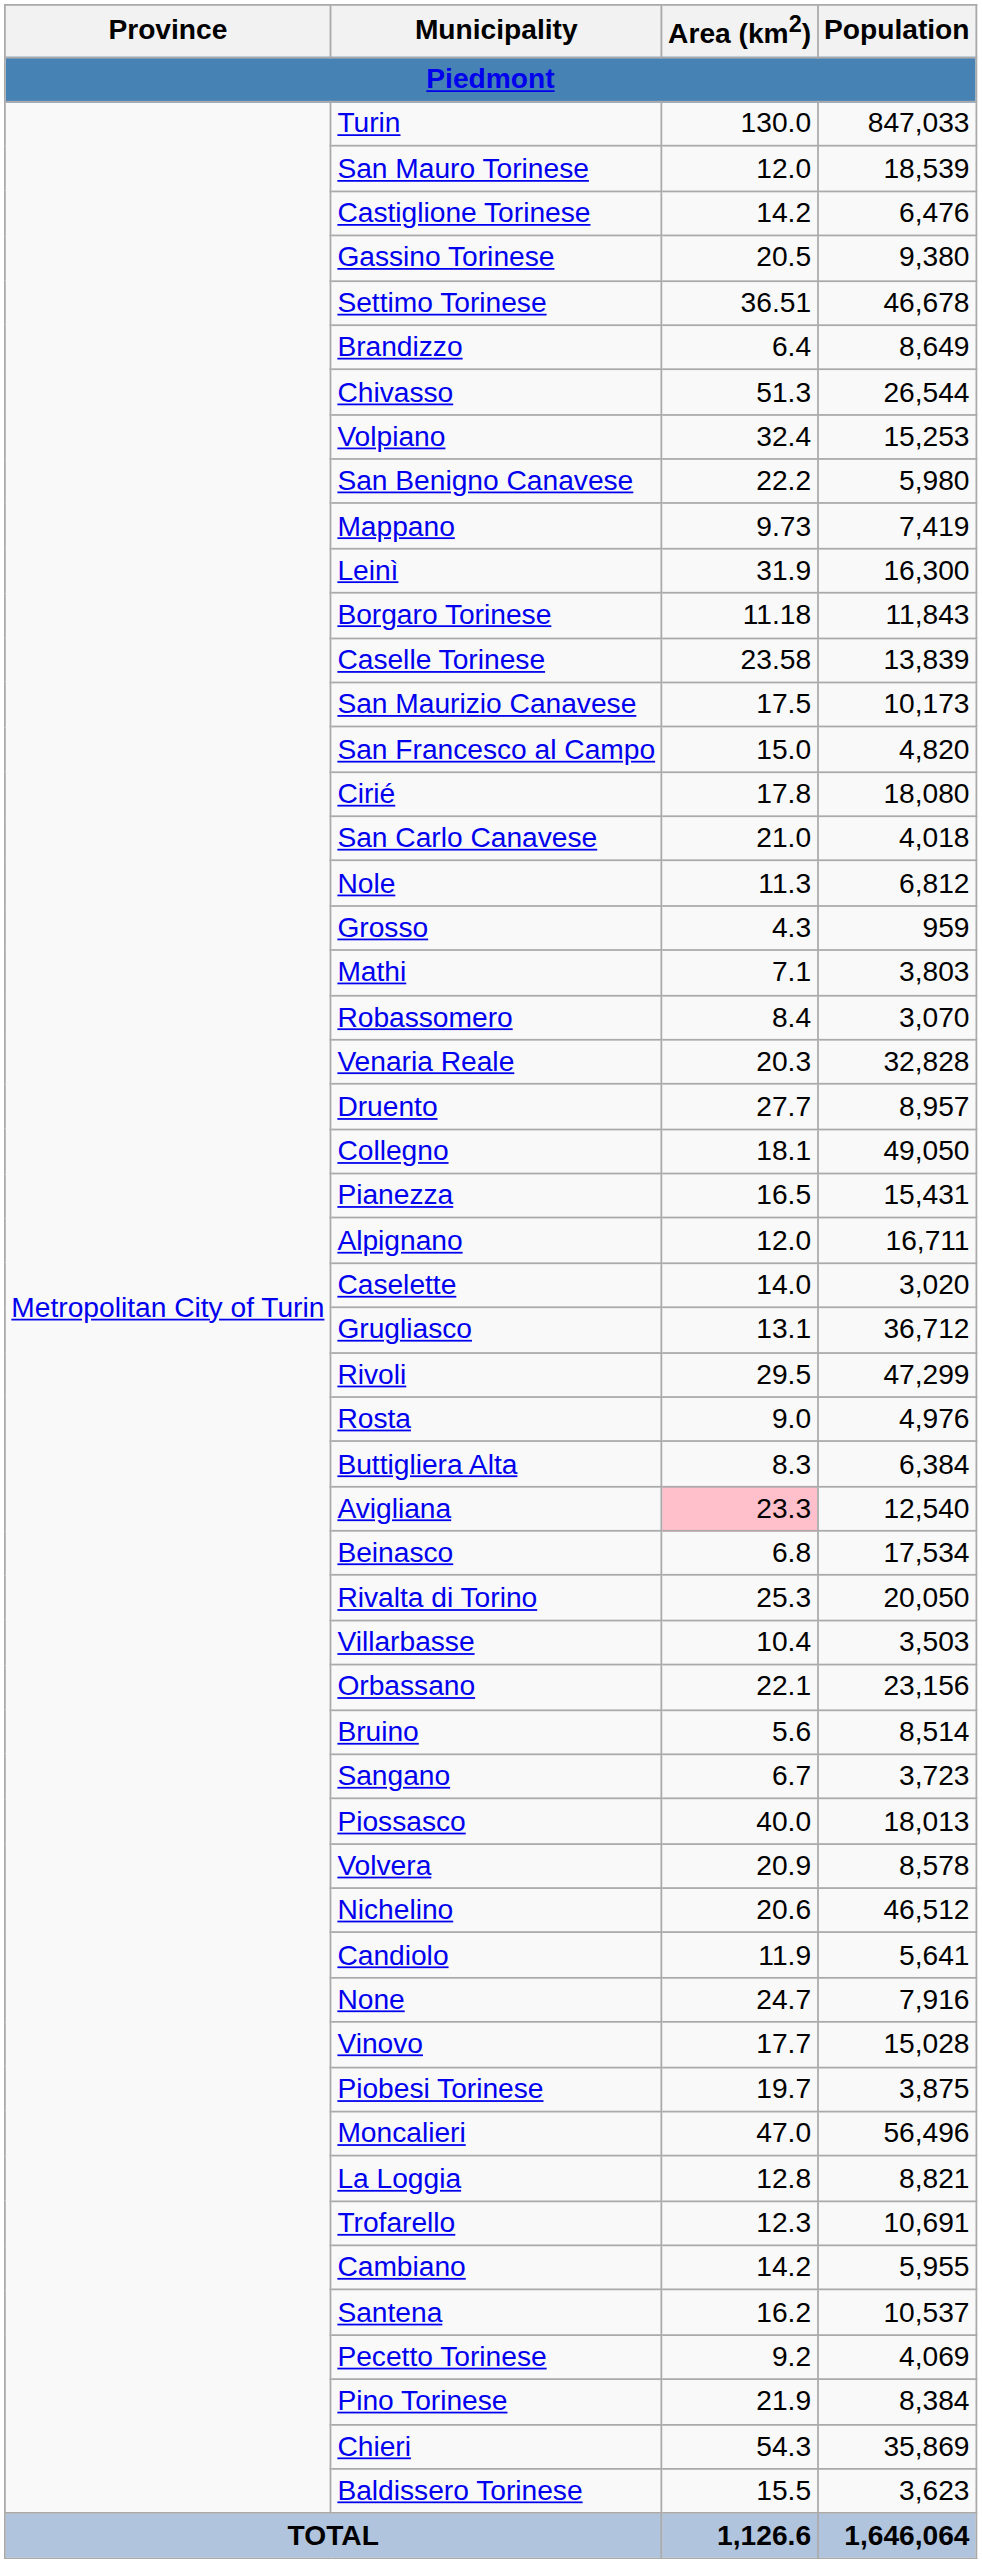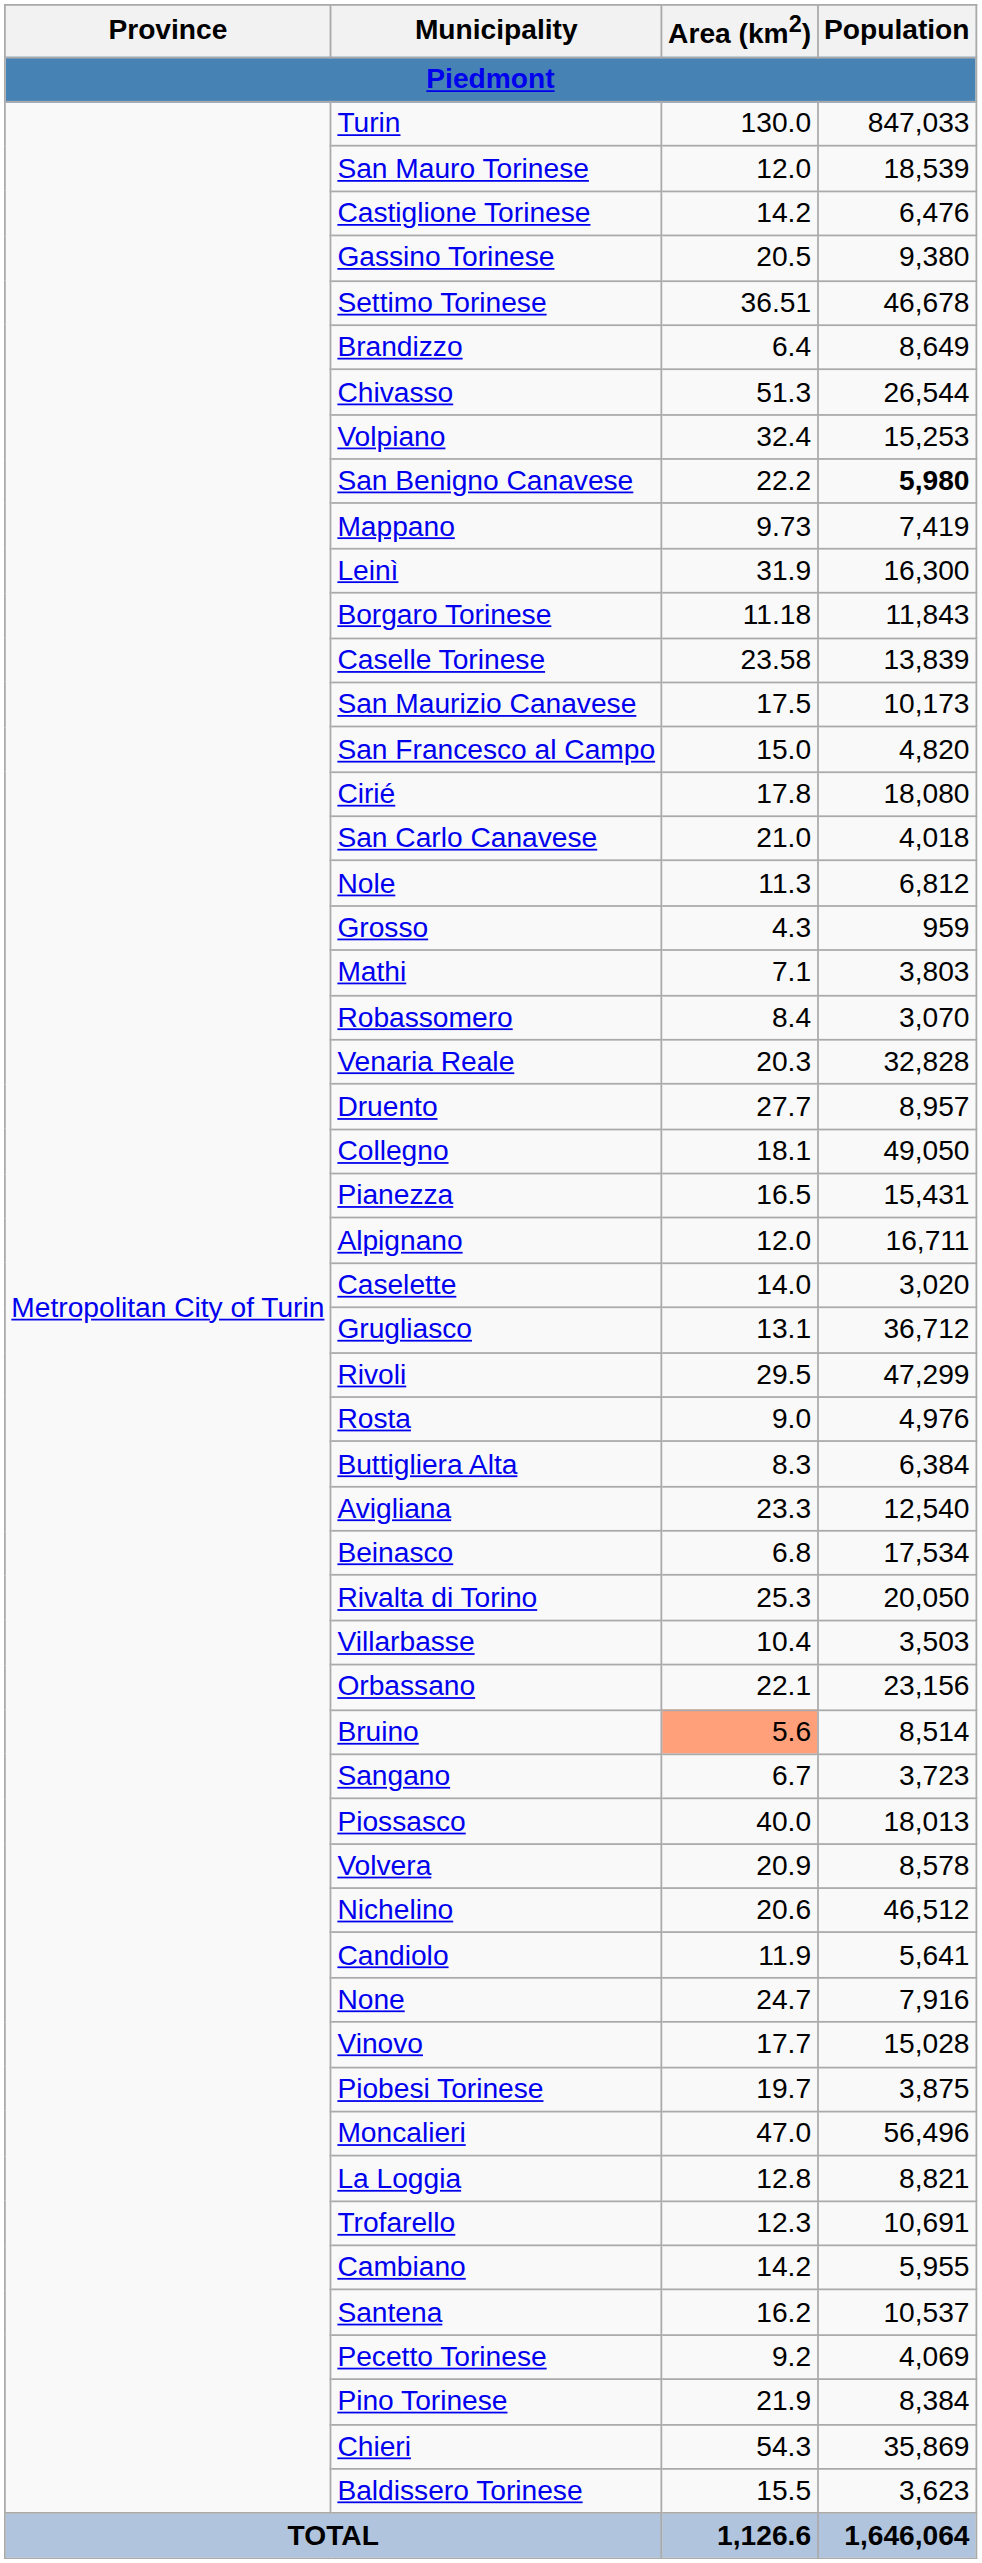San Benigno Canavese | Population: normal -> bold
Avigliana | Area (km2): pink background -> no background
Bruino | Area (km2): no background -> lightsalmon background
